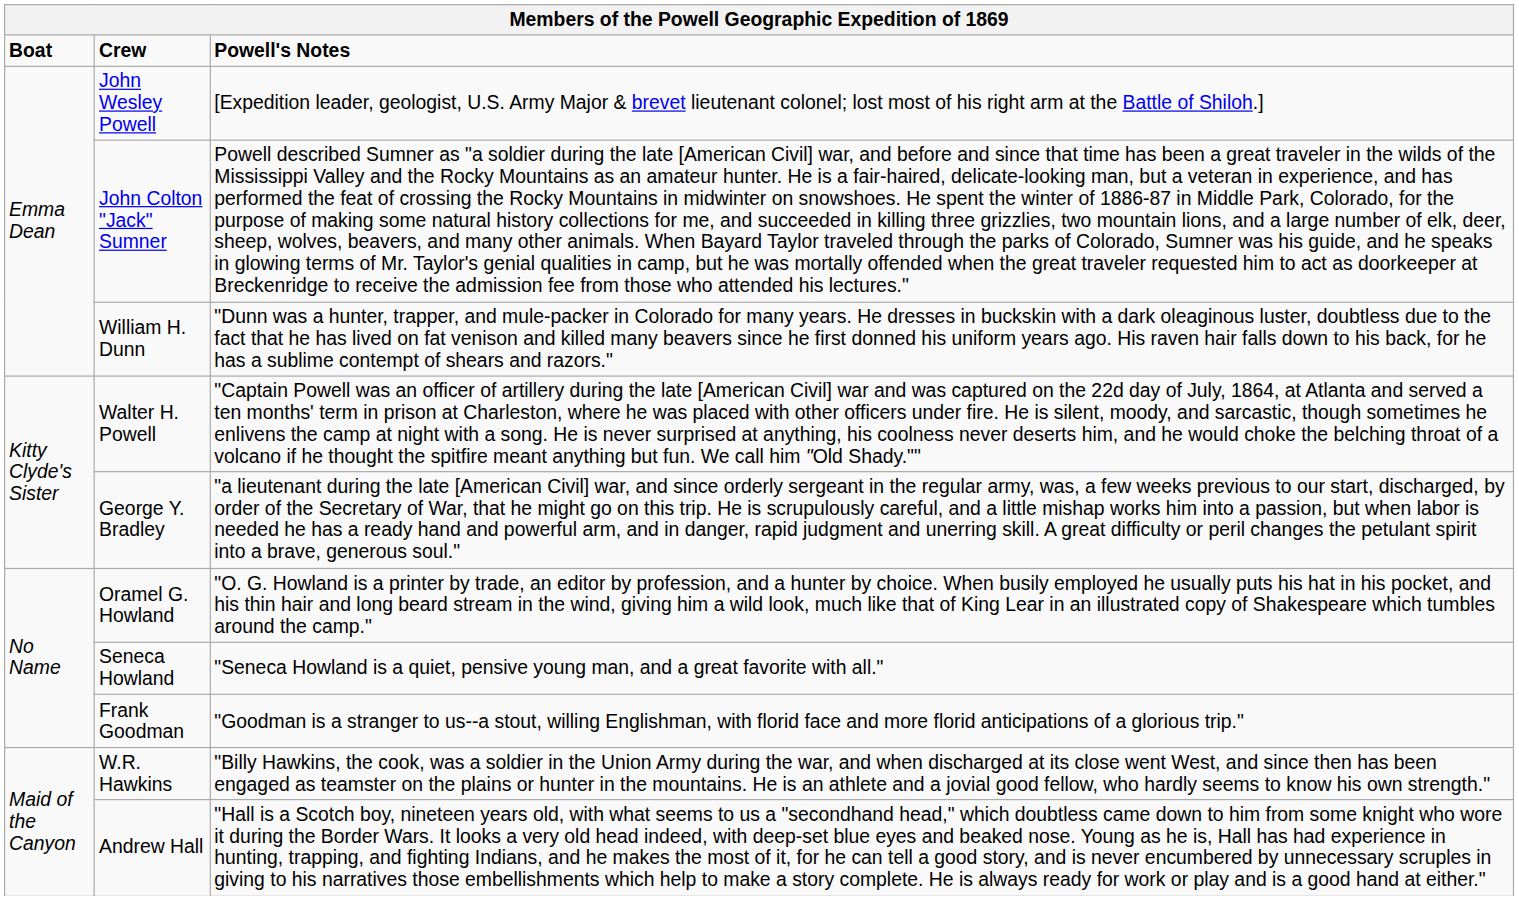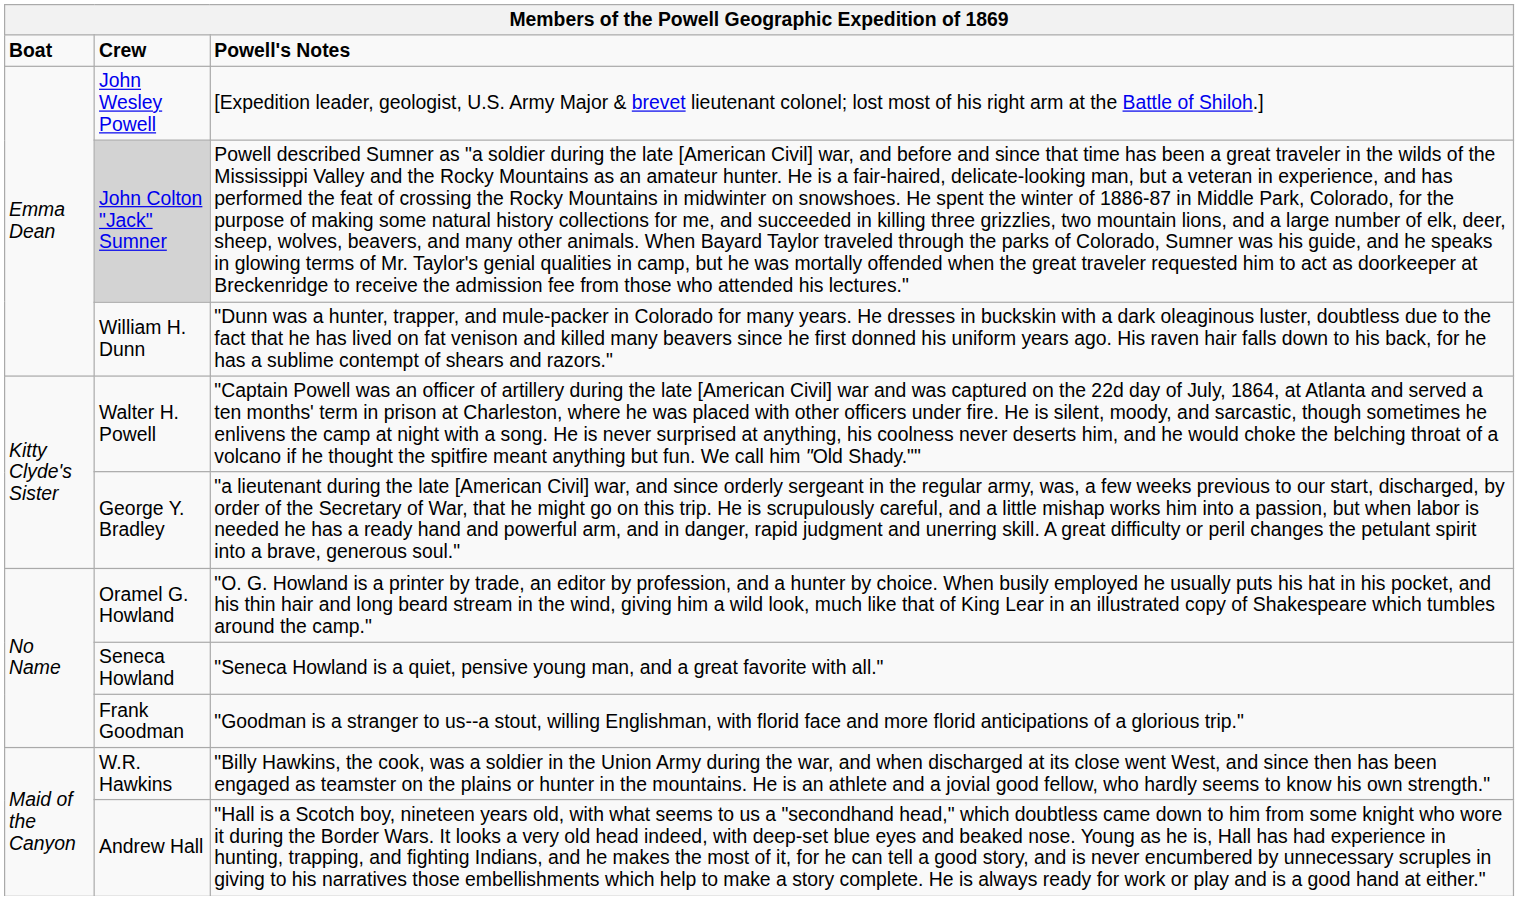John Colton "Jack" Sumner | Crew: no background -> lightgrey background
